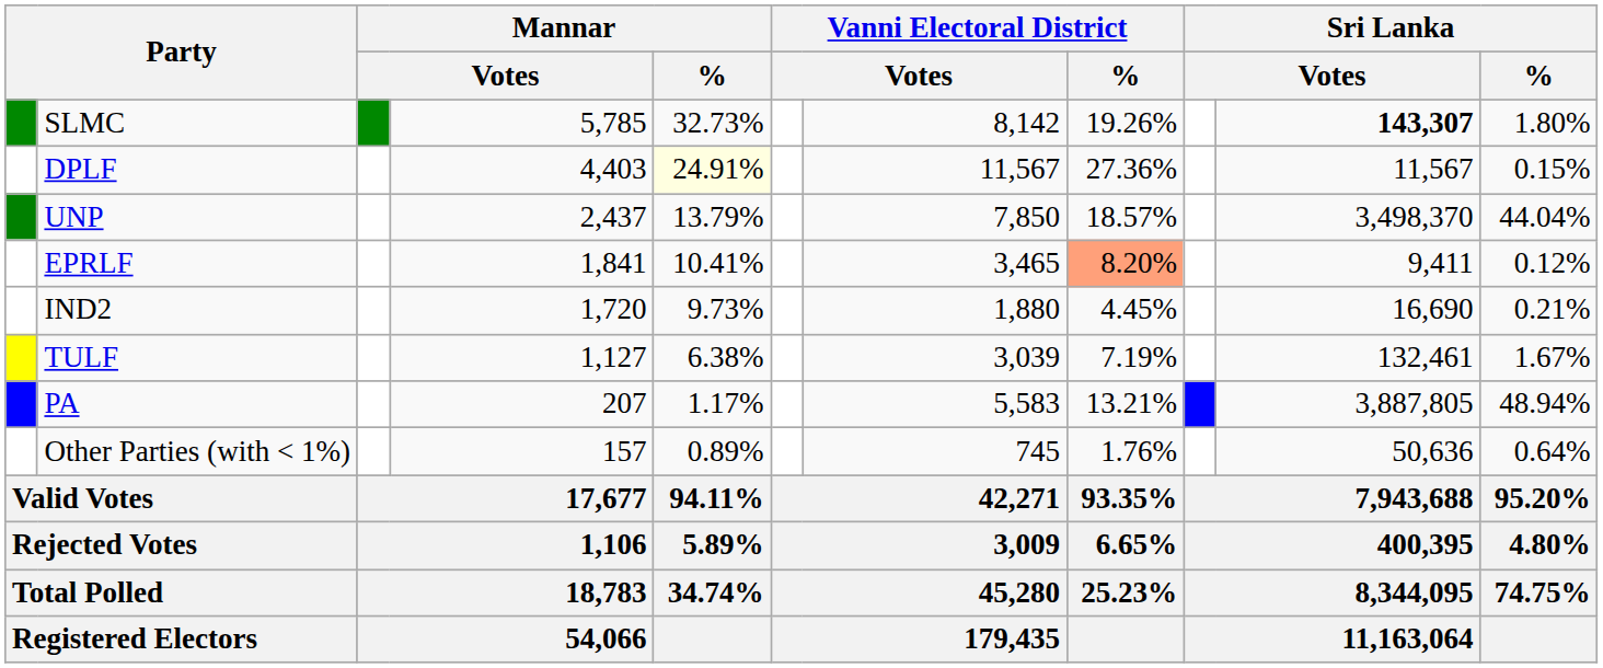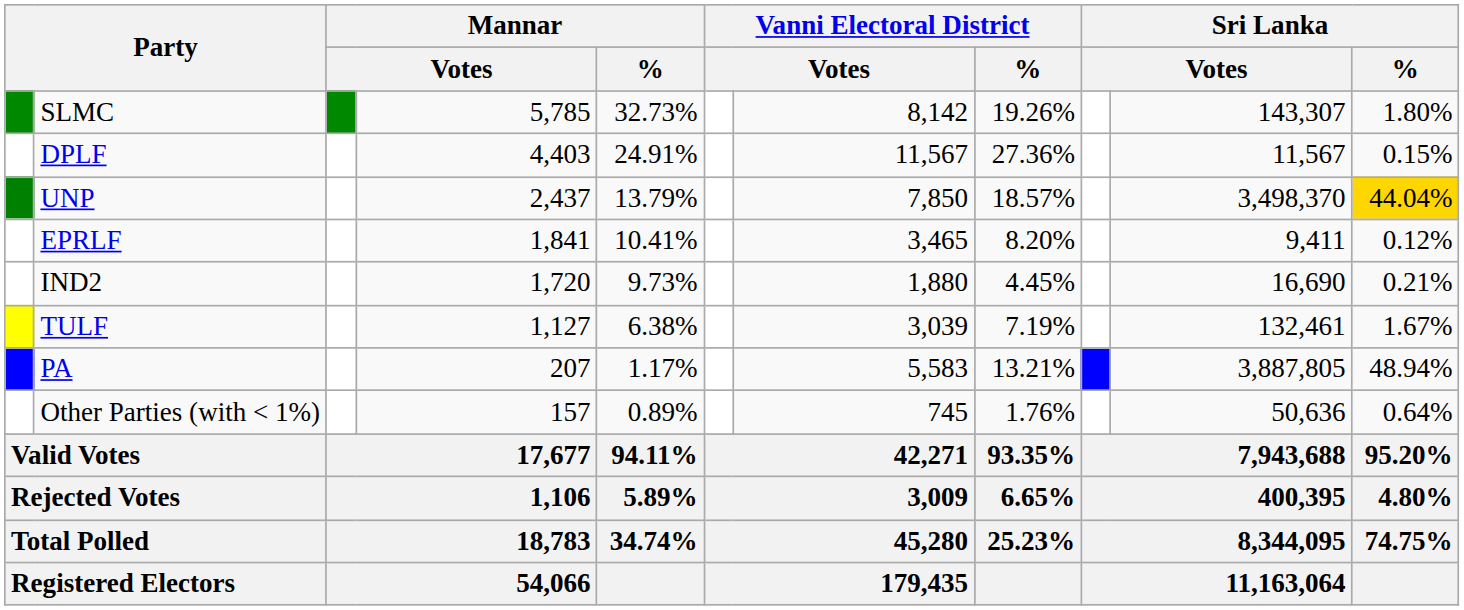SLMC | column 10: bold -> normal
DPLF | Mannar / %: lightyellow background -> no background
UNP | Sri Lanka / %: no background -> gold background
EPRLF | Vanni Electoral District / %: lightsalmon background -> no background
